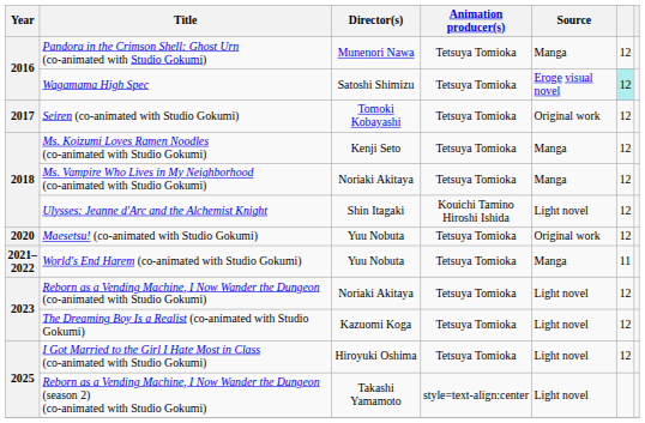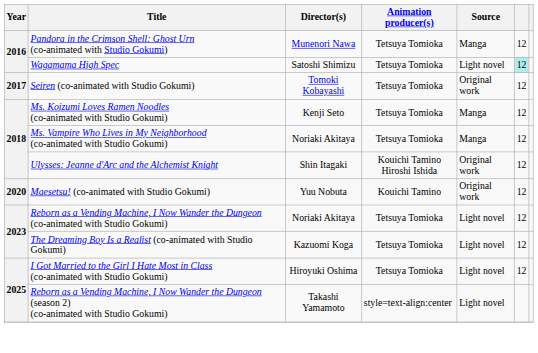Wagamama High Spec | Source: Eroge visual novel -> Light novel
Ulysses: Jeanne d'Arc and the Alchemist Knight | Source: Light novel -> Original work
Maesetsu! (co-animated with Studio Gokumi) | Animation producer(s): Tetsuya Tomioka -> Kouichi Tamino
- row: 2021–2022 | World's End Harem (co-animated with Studio Gokumi) | Yuu Nobuta | Tetsuya Tomioka | Manga | 11
